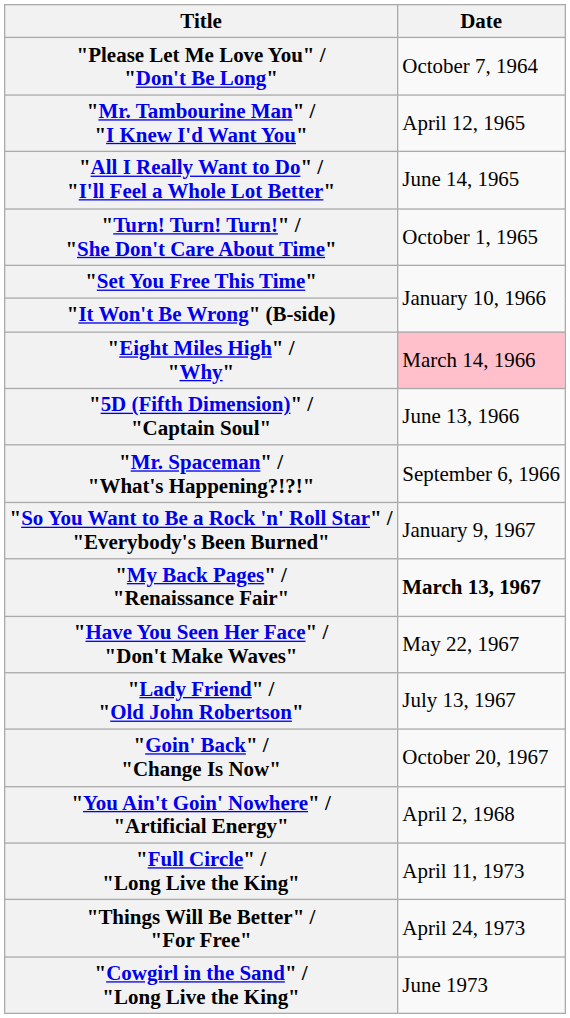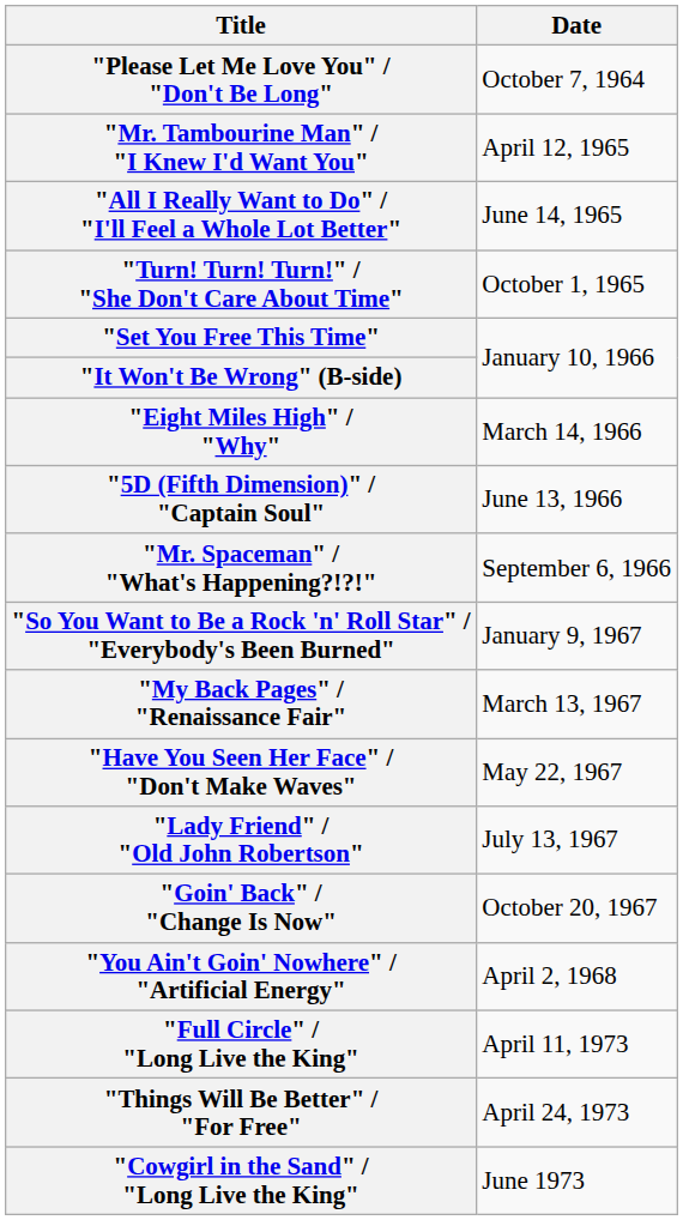"Eight Miles High" / "Why" | Date: pink background -> no background
"My Back Pages" / "Renaissance Fair" | Date: bold -> normal
